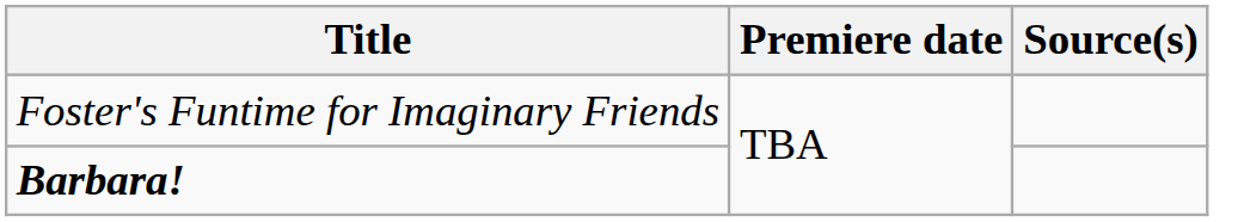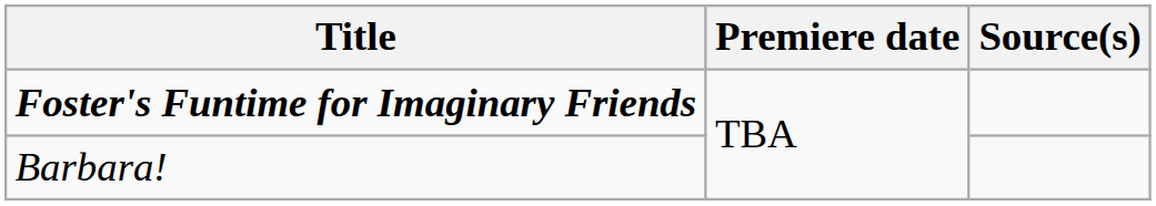Foster's Funtime for Imaginary Friends | Title: normal -> bold
Barbara! | Title: bold -> normal
